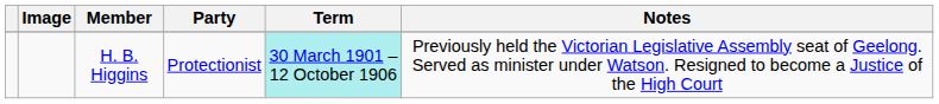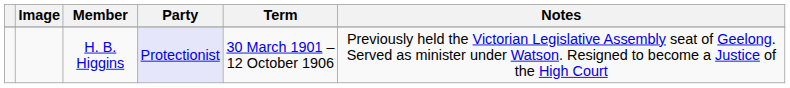H. B. Higgins | Party: no background -> lavender background
H. B. Higgins | Term: paleturquoise background -> no background
